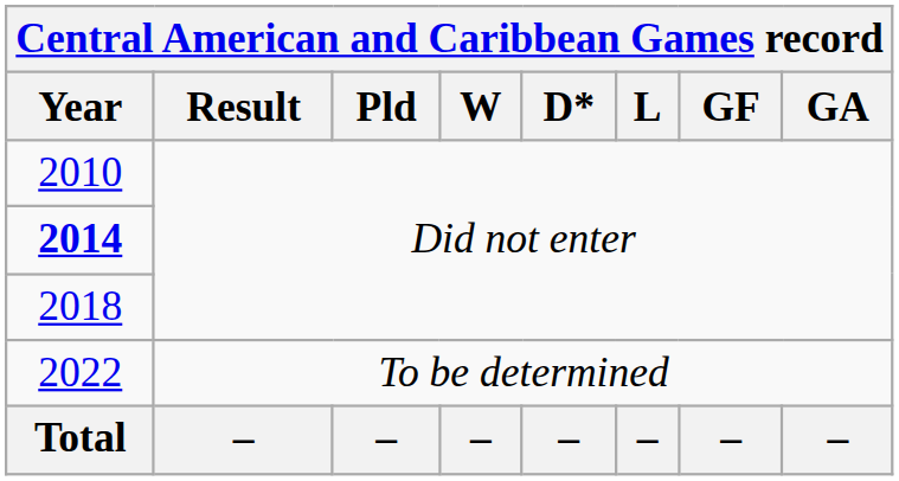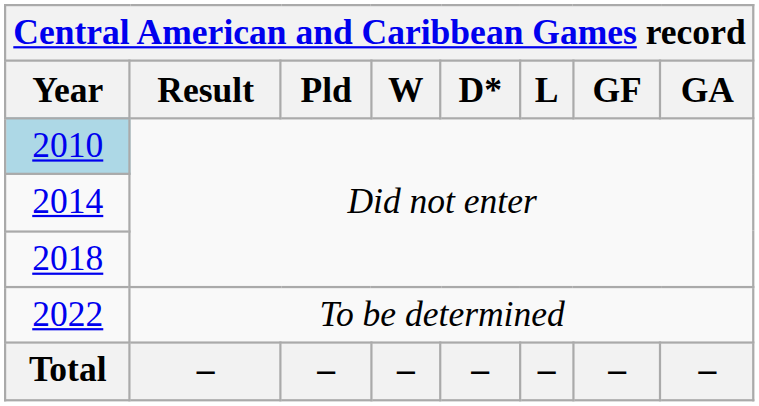2010 | Central American and Caribbean Games record / Year: no background -> lightblue background
2014 | Central American and Caribbean Games record / Year: bold -> normal
